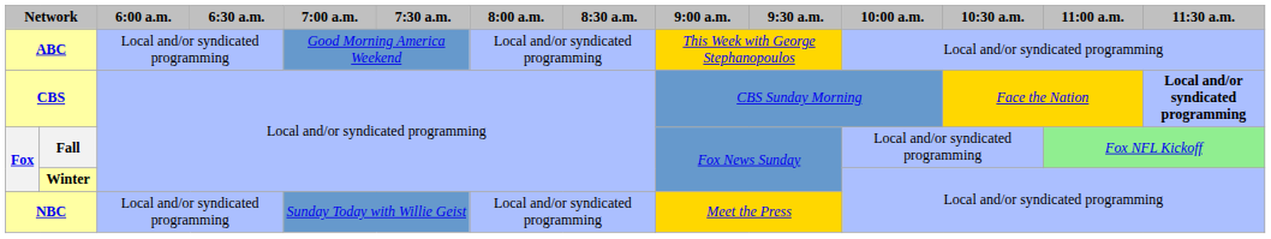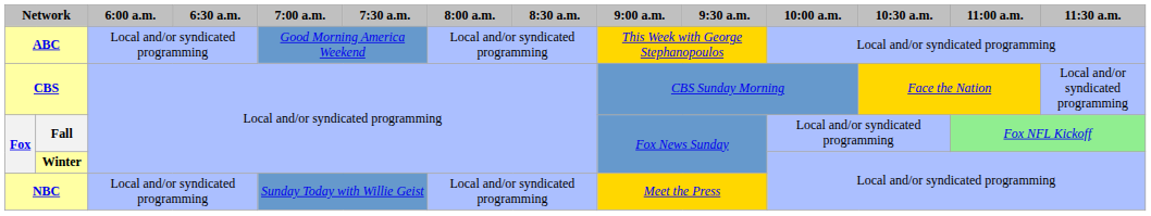CBS | 11:30 a.m.: bold -> normal
